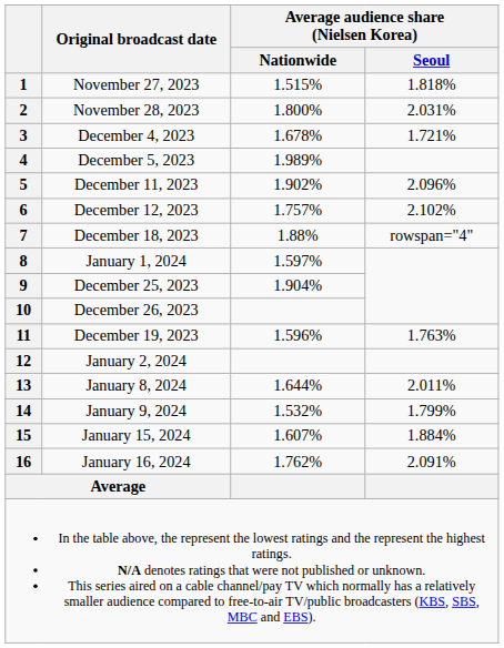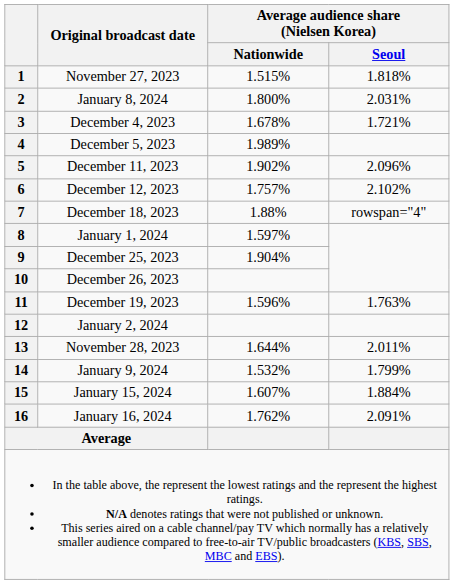2 | Original broadcast date: November 28, 2023 -> January 8, 2024
13 | Original broadcast date: January 8, 2024 -> November 28, 2023
